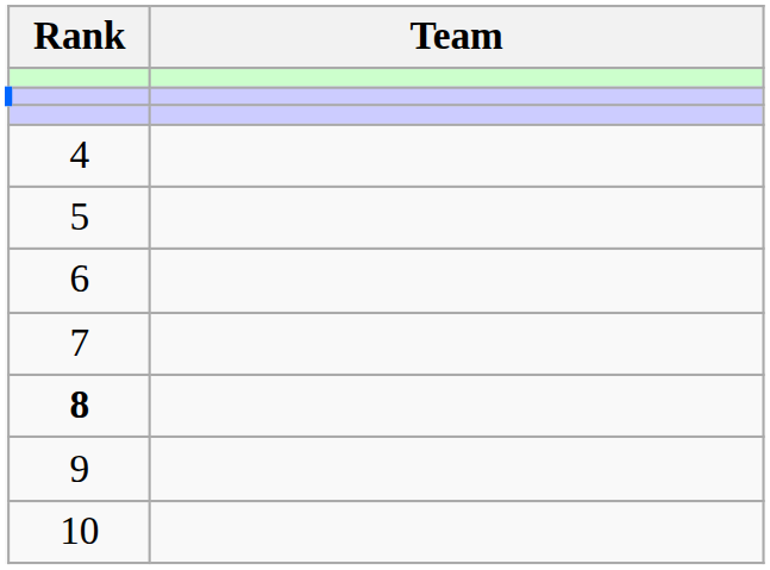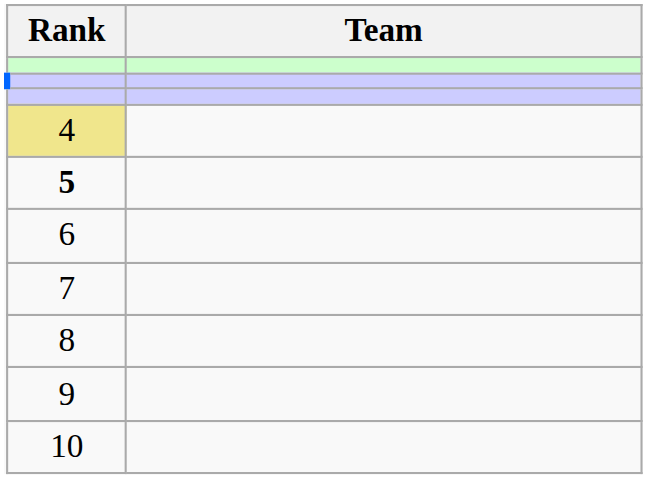row 5 | Rank: no background -> khaki background
row 6 | Rank: normal -> bold
row 9 | Rank: bold -> normal
